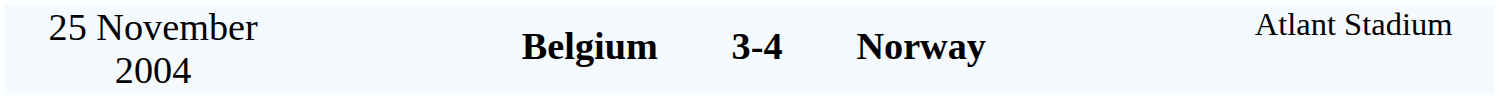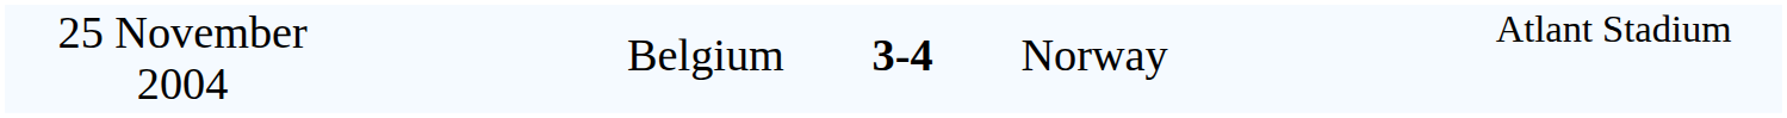Belgium | column 2: bold -> normal
Belgium | column 4: bold -> normal
